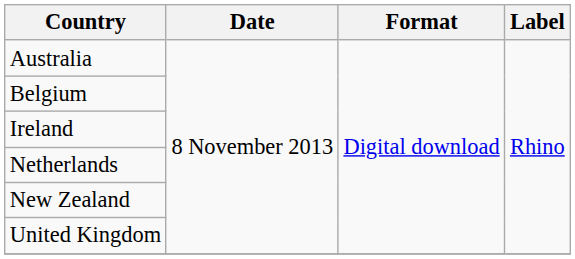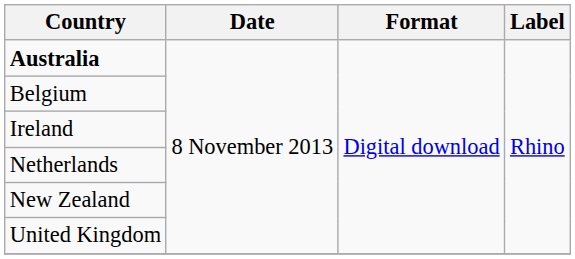Australia | Country: normal -> bold
